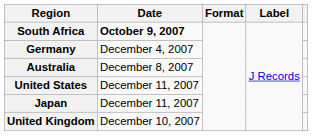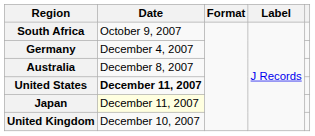South Africa | Date: bold -> normal
United States | Date: normal -> bold
Japan | Date: no background -> lightyellow background
